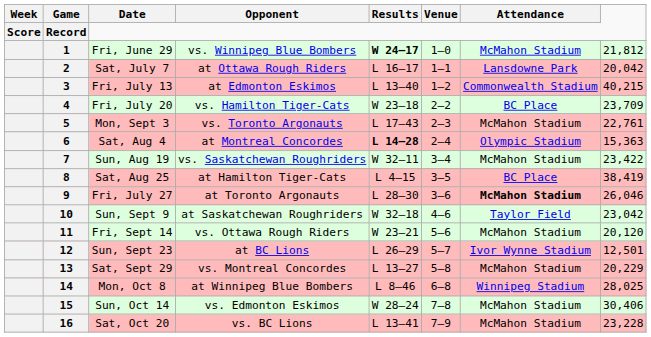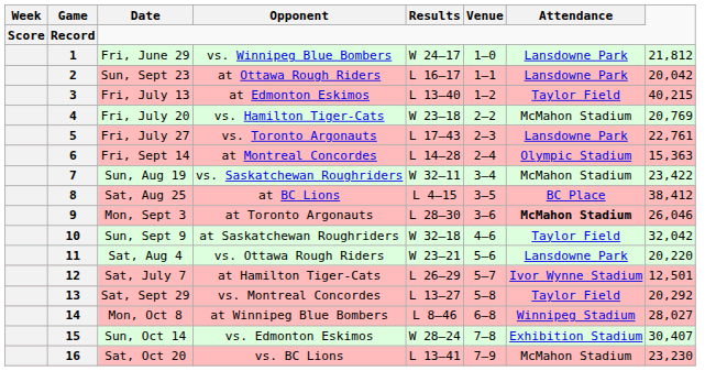1 | Results: bold -> normal
1 | Attendance: McMahon Stadium -> Lansdowne Park
2 | Date: Sat, July 7 -> Sun, Sept 23
3 | Attendance: Commonwealth Stadium -> Taylor Field
4 | Attendance: BC Place -> McMahon Stadium
4 | column 8: 23,709 -> 20,769
5 | Date: Mon, Sept 3 -> Fri, July 27
5 | Attendance: McMahon Stadium -> Lansdowne Park
6 | Date: Sat, Aug 4 -> Fri, Sept 14
6 | Results: bold -> normal
8 | Opponent: at Hamilton Tiger-Cats -> at BC Lions
8 | column 8: 38,419 -> 38,412
9 | Date: Fri, July 27 -> Mon, Sept 3
10 | column 8: 23,042 -> 32,042
11 | Date: Fri, Sept 14 -> Sat, Aug 4
11 | Attendance: McMahon Stadium -> Lansdowne Park
11 | column 8: 20,120 -> 20,220
12 | Date: Sun, Sept 23 -> Sat, July 7
12 | Opponent: at BC Lions -> at Hamilton Tiger-Cats
13 | Attendance: McMahon Stadium -> Taylor Field
13 | column 8: 20,229 -> 20,292
14 | column 8: 28,025 -> 28,027
15 | Attendance: McMahon Stadium -> Exhibition Stadium
15 | column 8: 30,406 -> 30,407
16 | column 8: 23,228 -> 23,230
